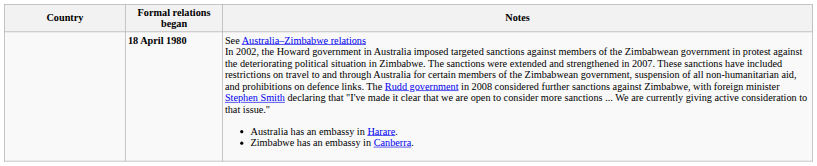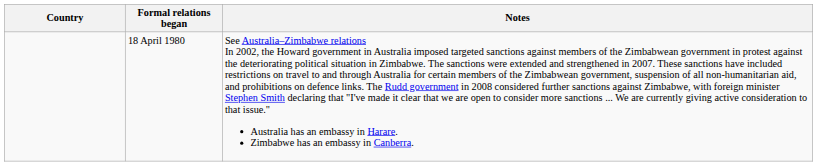row 2 | Formal relations began: bold -> normal
